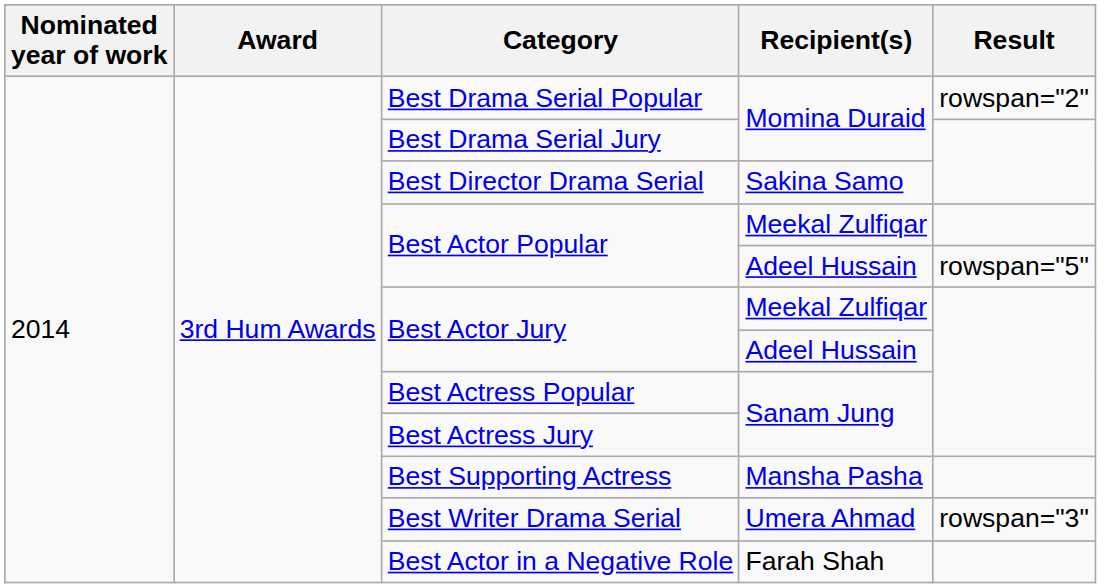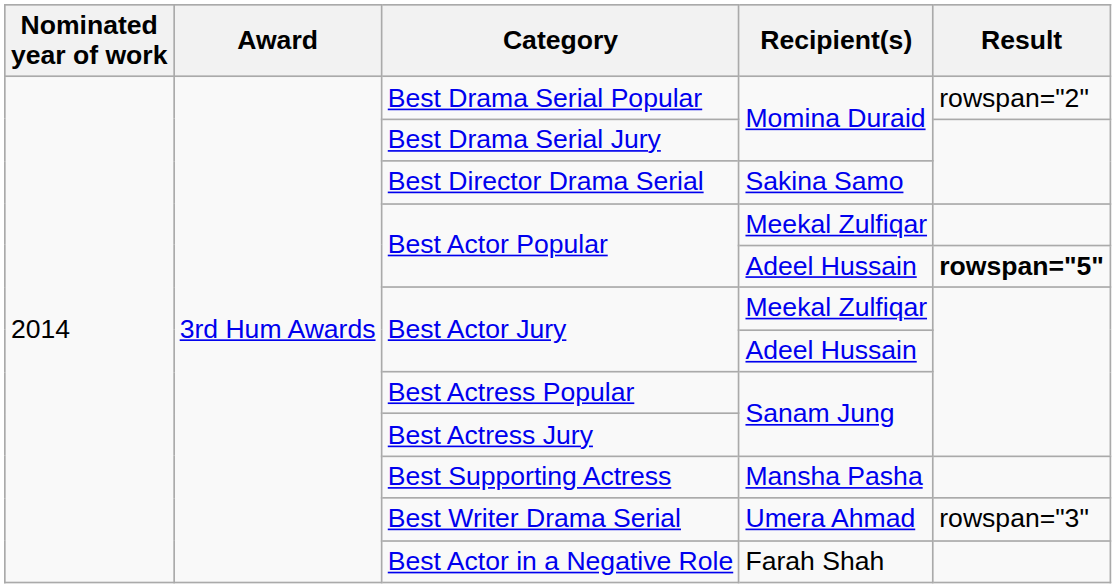Best Actor Popular / Adeel Hussain | Result: normal -> bold
